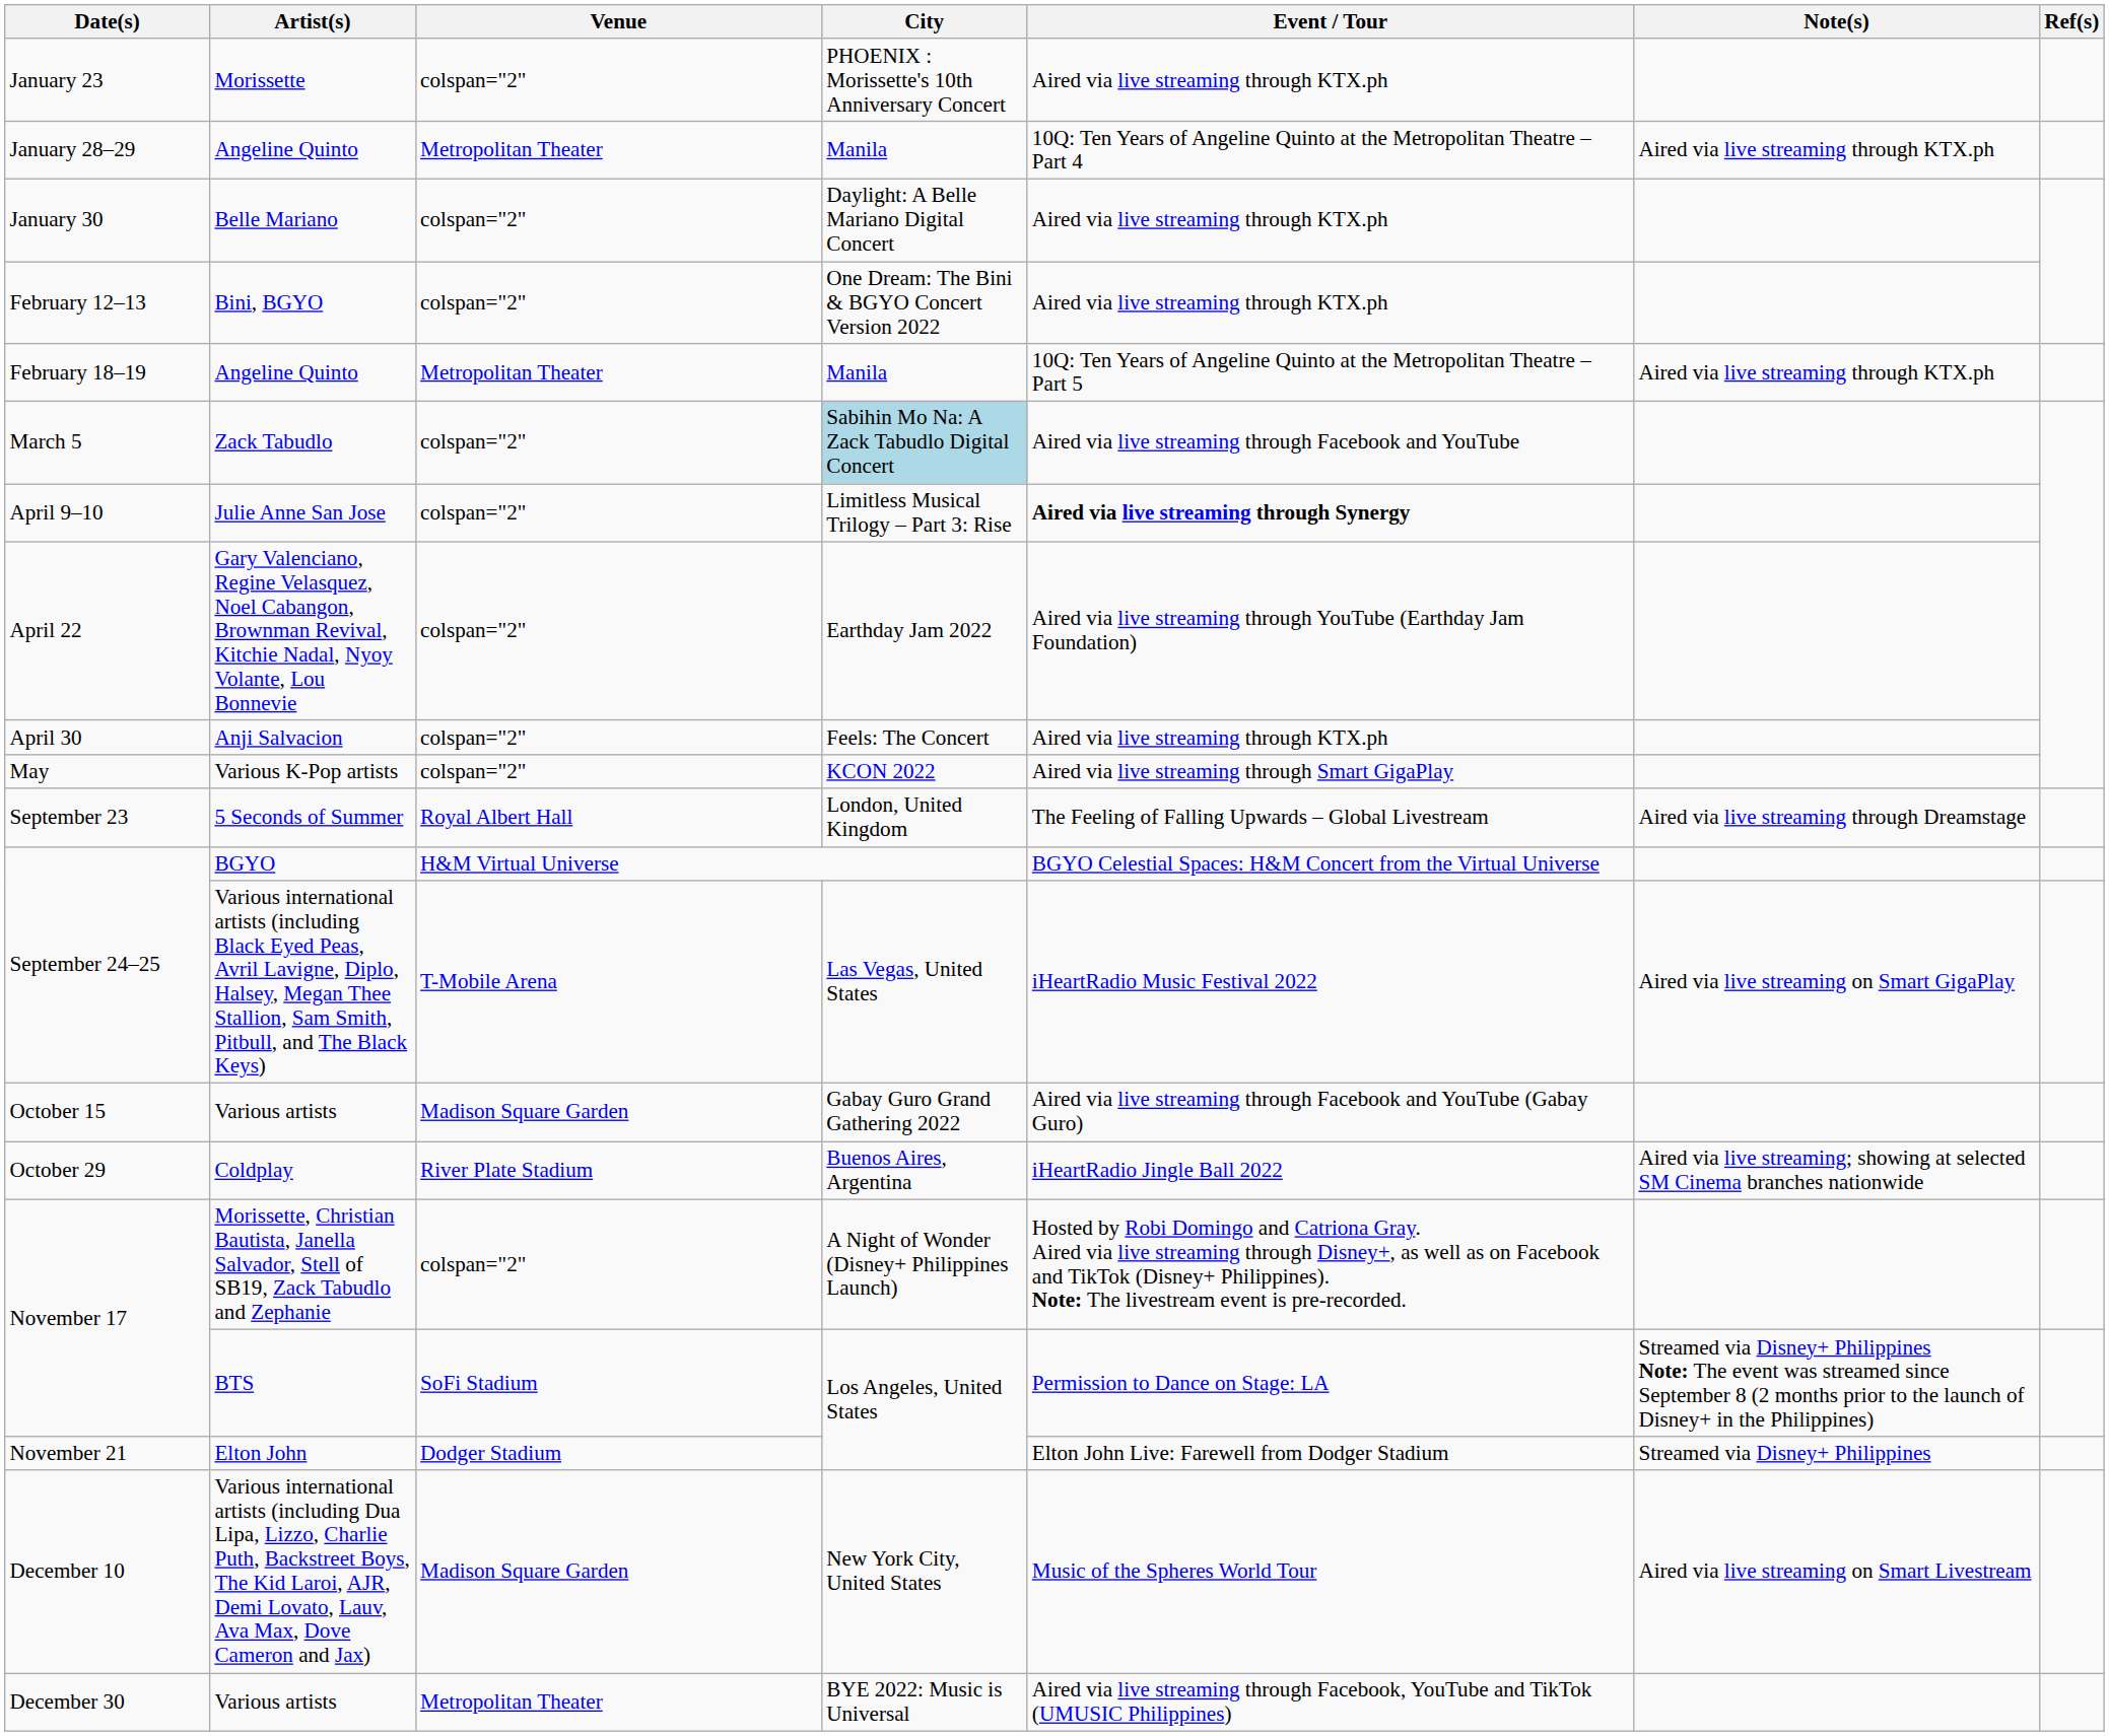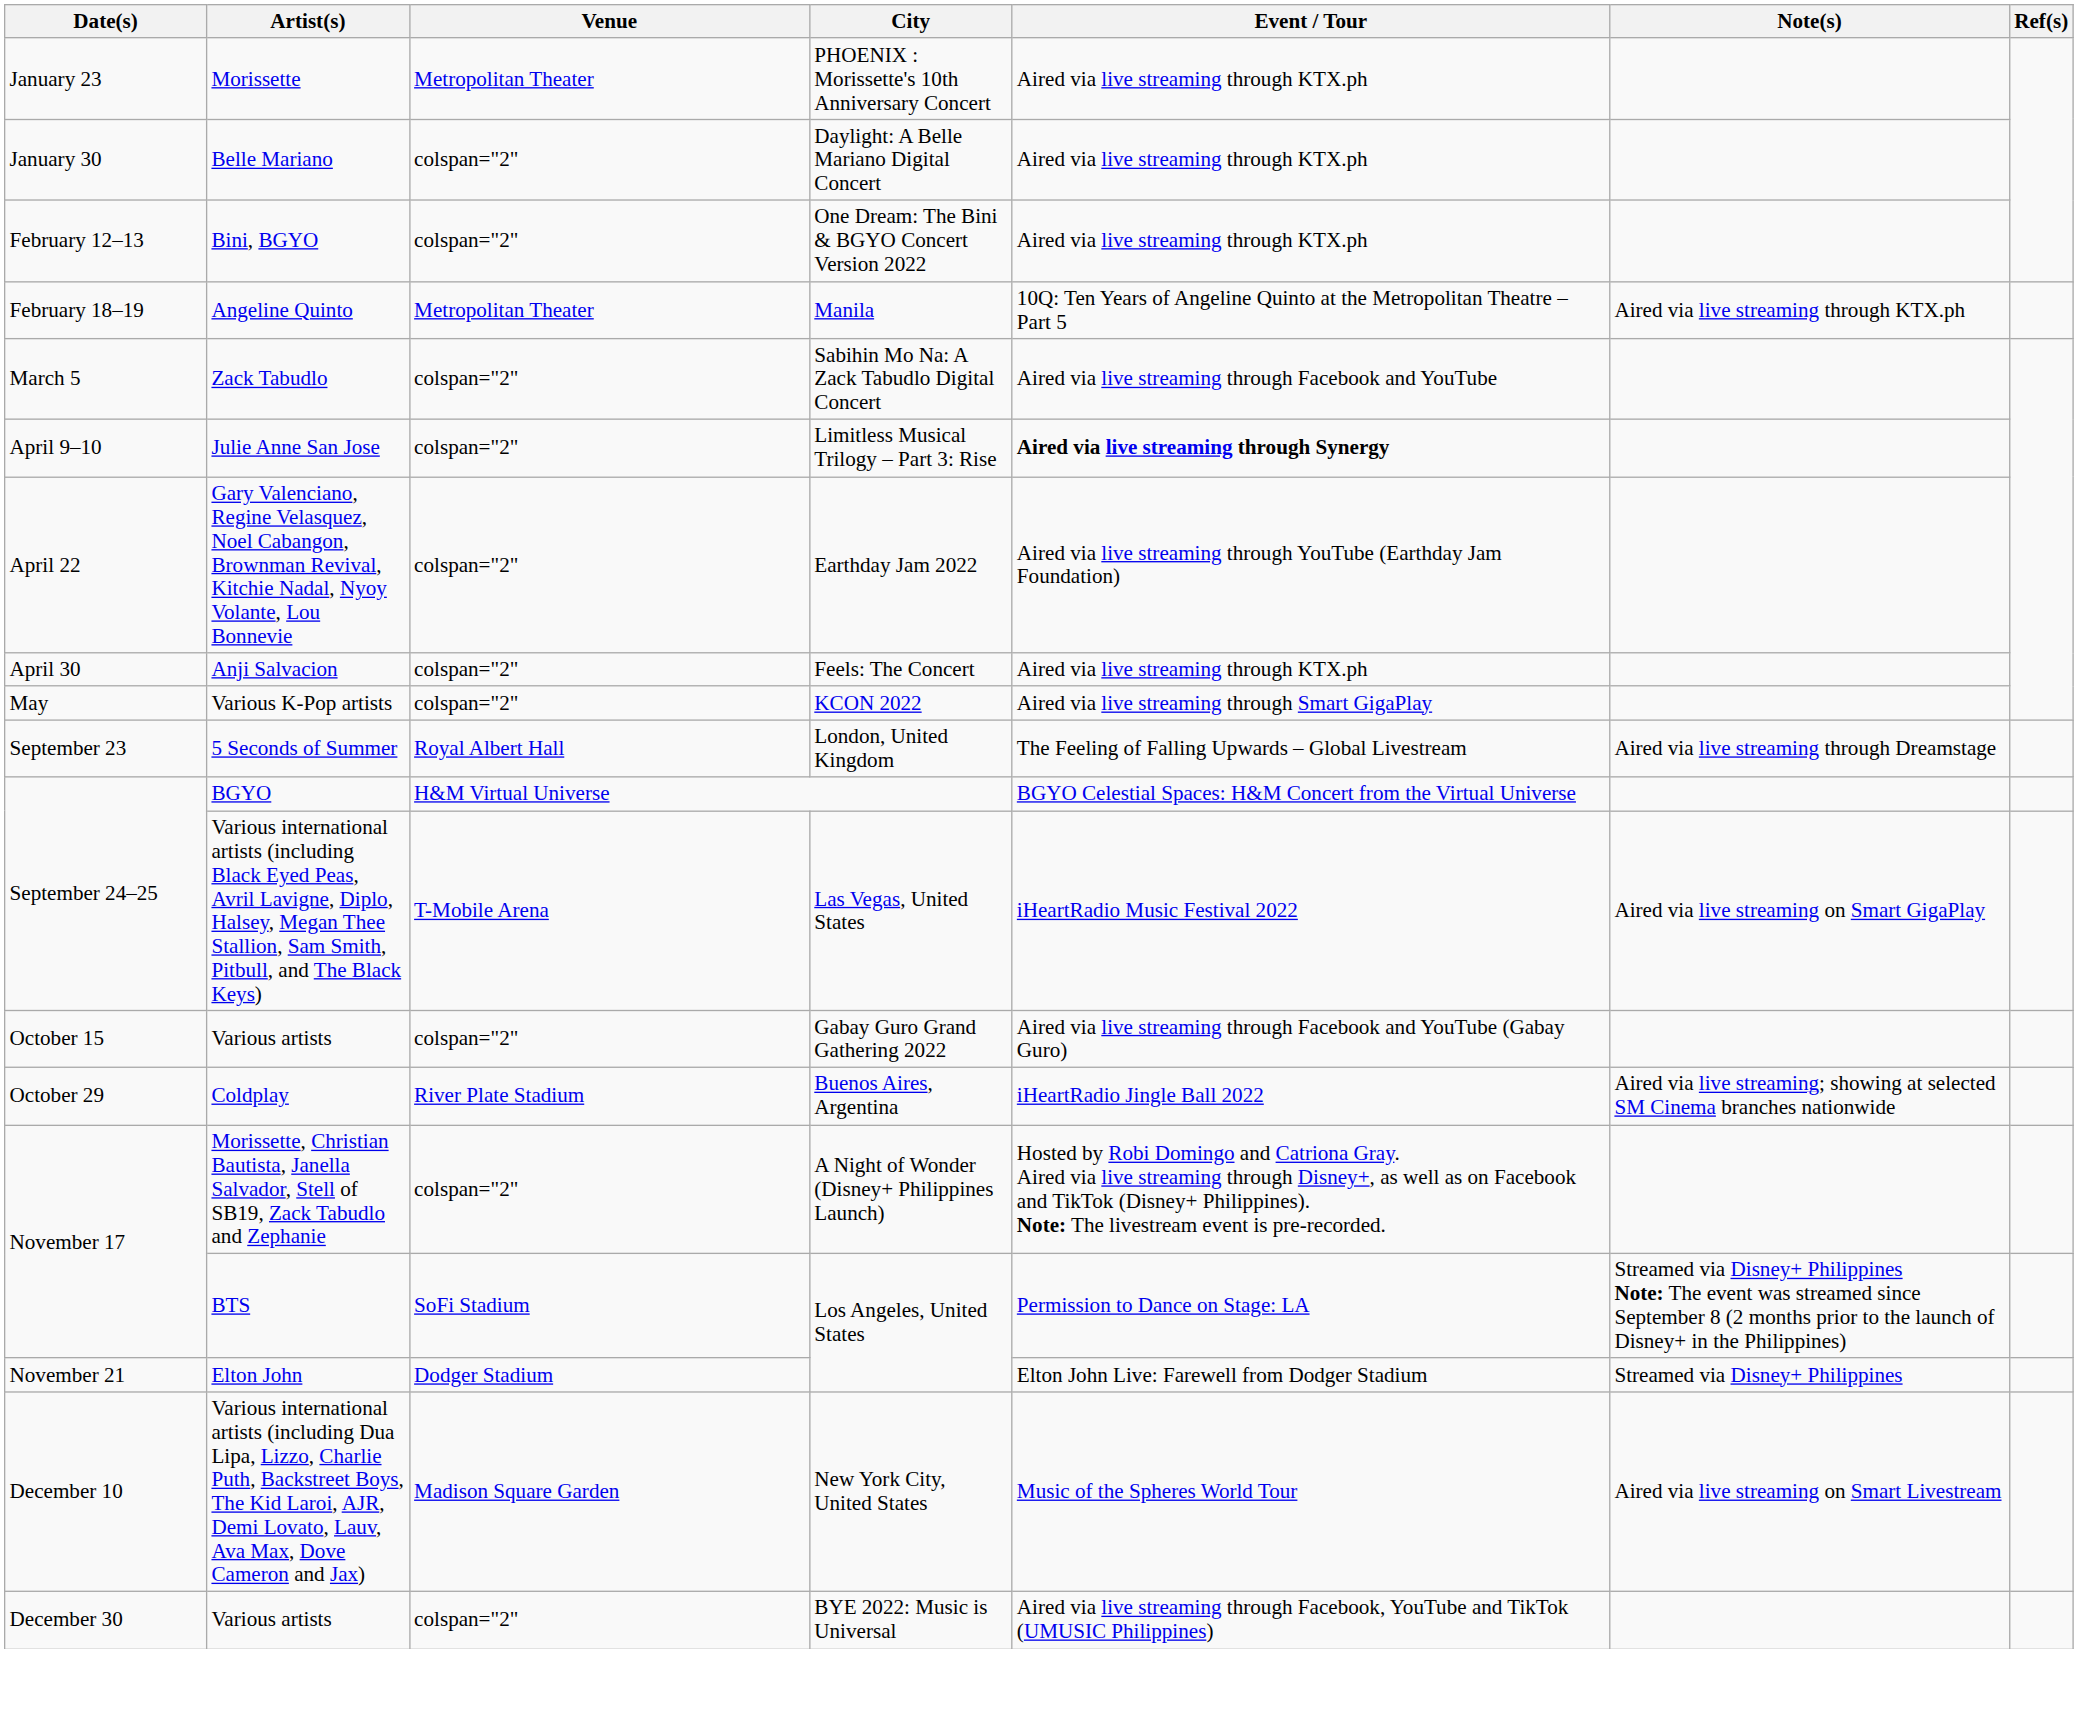January 23 | Venue: colspan="2" -> Metropolitan Theater
- row: January 28–29 | Angeline Quinto | Metropolitan Theater | Manila | 10Q: Ten Years of Angeline Quinto at the Metropolitan Theatre – Part 4 | Aired via live streaming through KTX.ph
March 5 | City: lightblue background -> no background
October 15 | Venue: Madison Square Garden -> colspan="2"
December 30 | Venue: Metropolitan Theater -> colspan="2"
